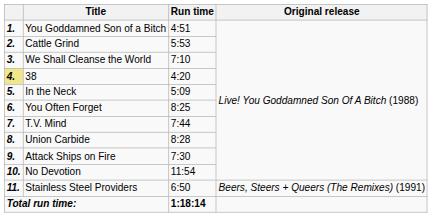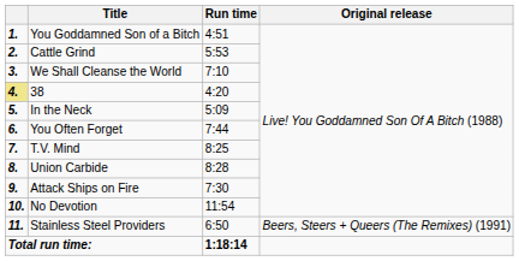You Often Forget | Run time: 8:25 -> 7:44
T.V. Mind | Run time: 7:44 -> 8:25
